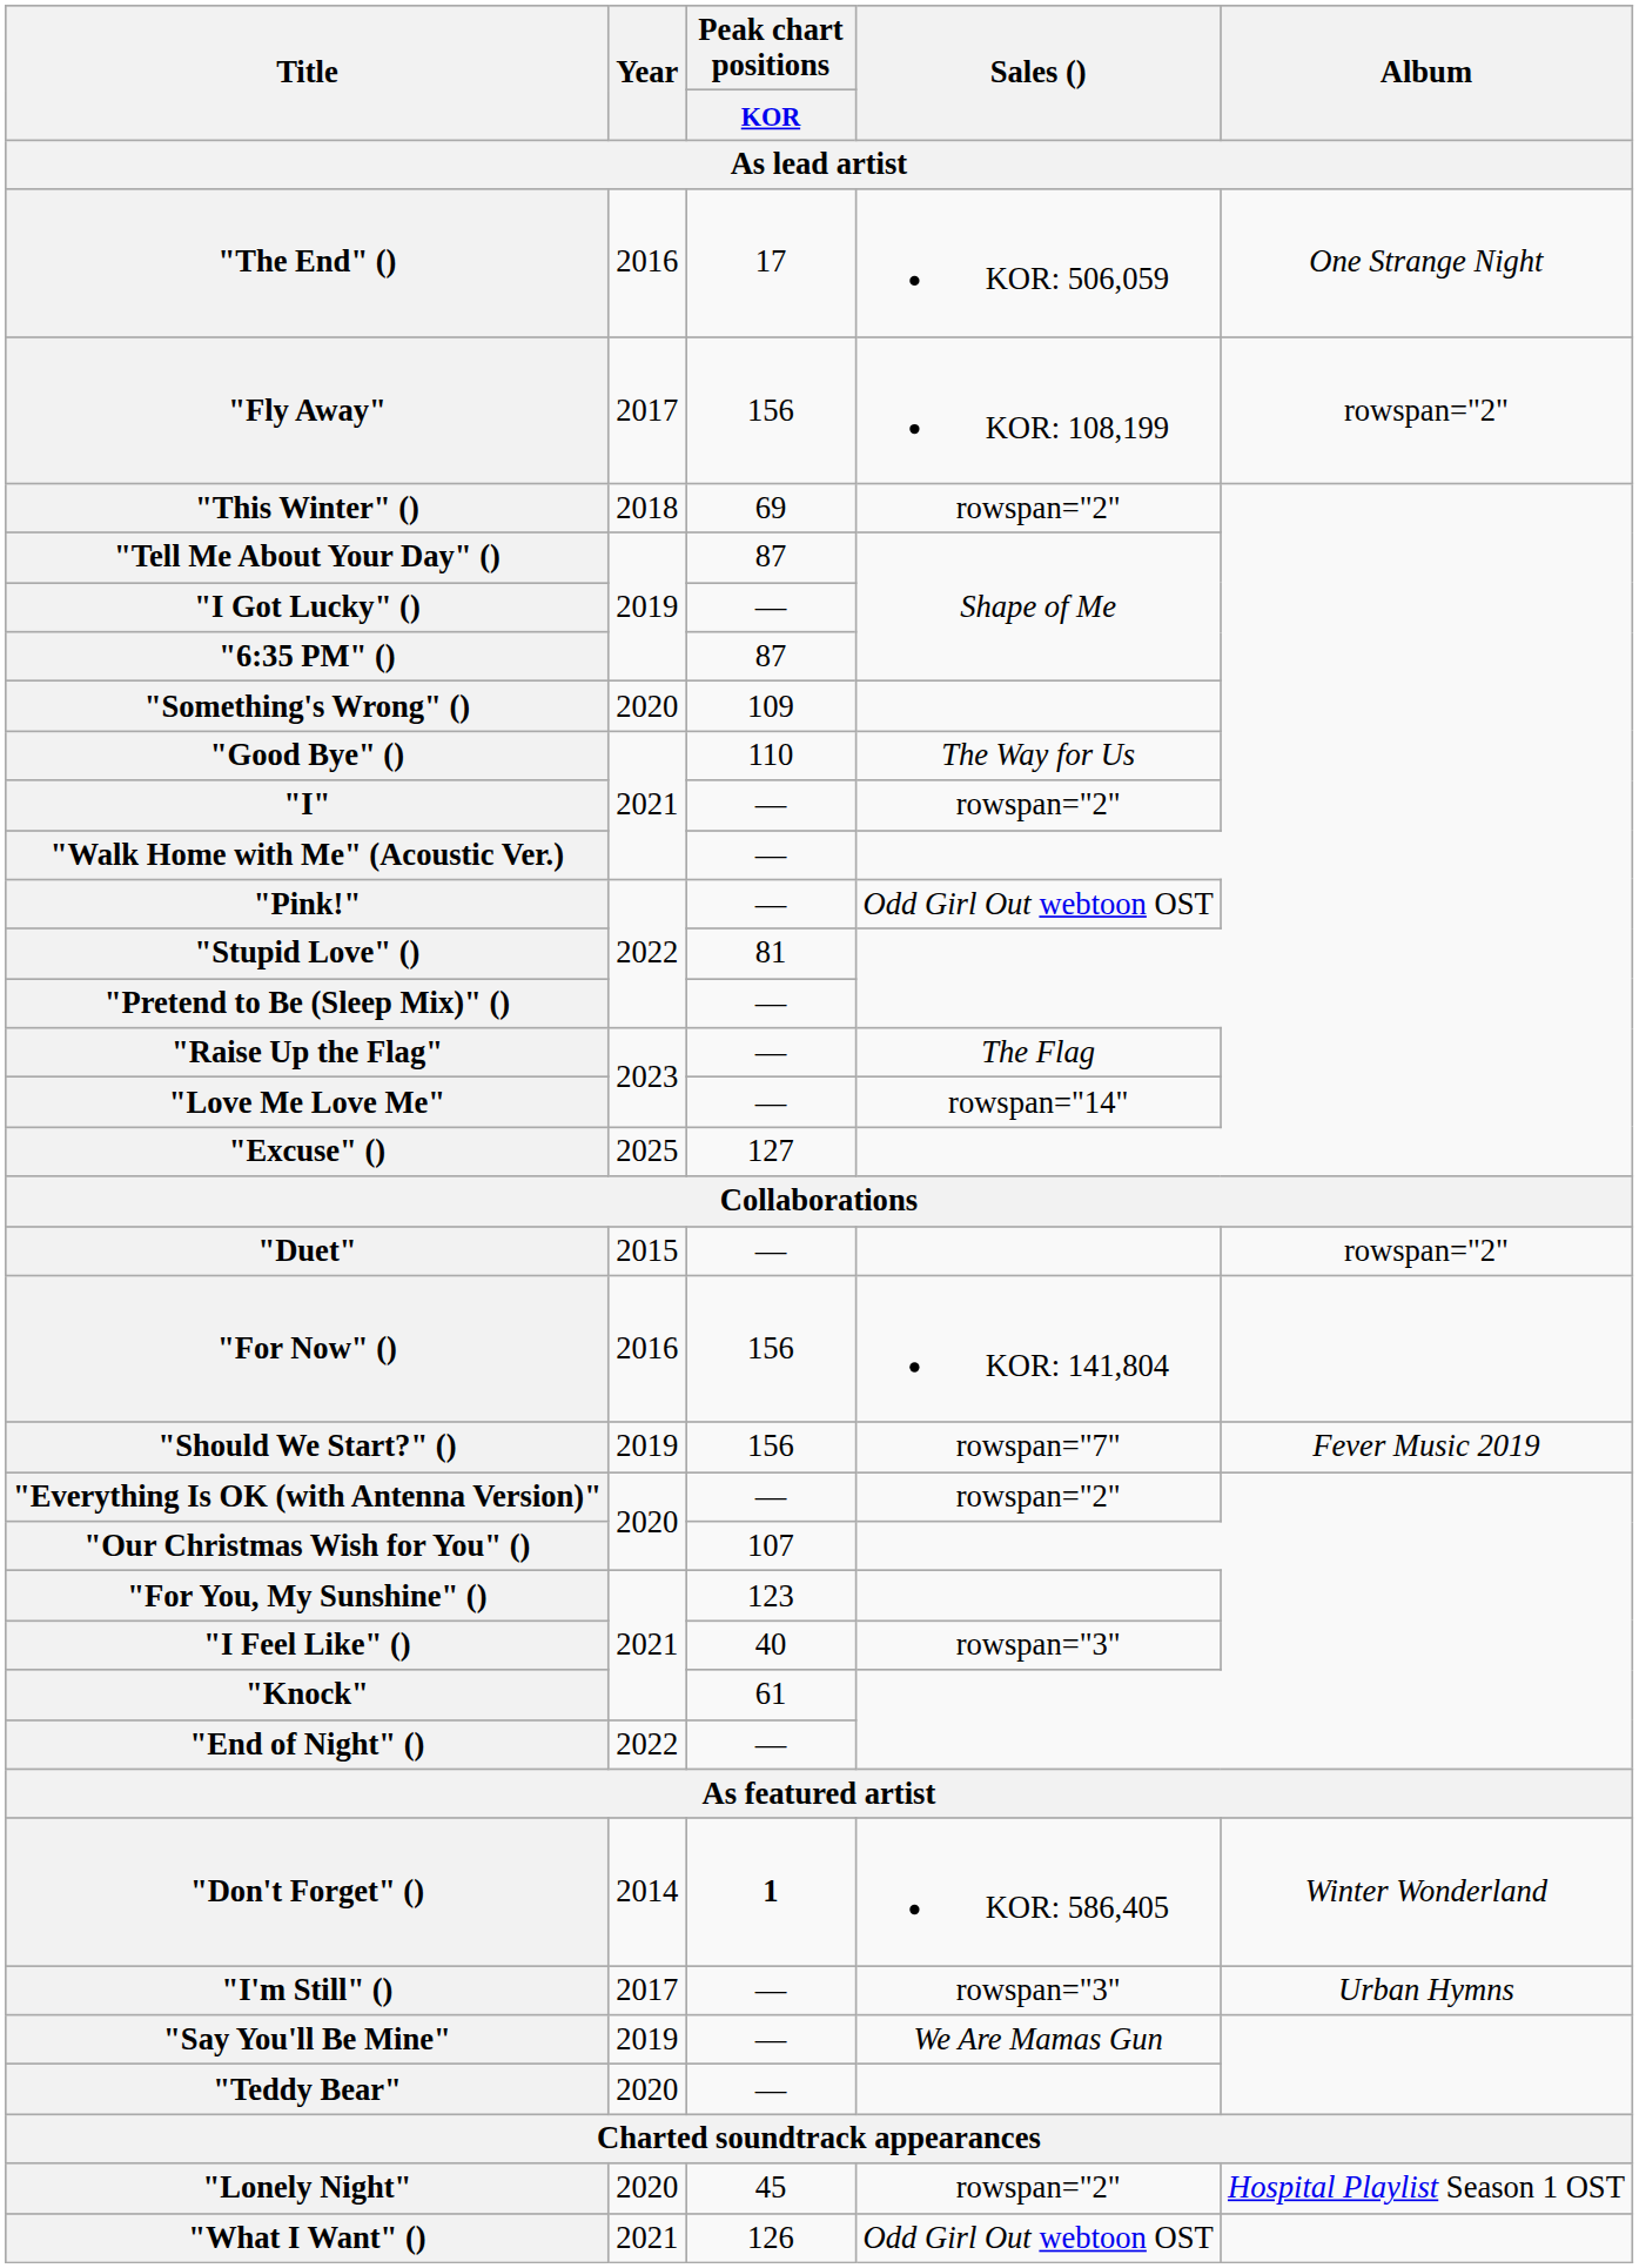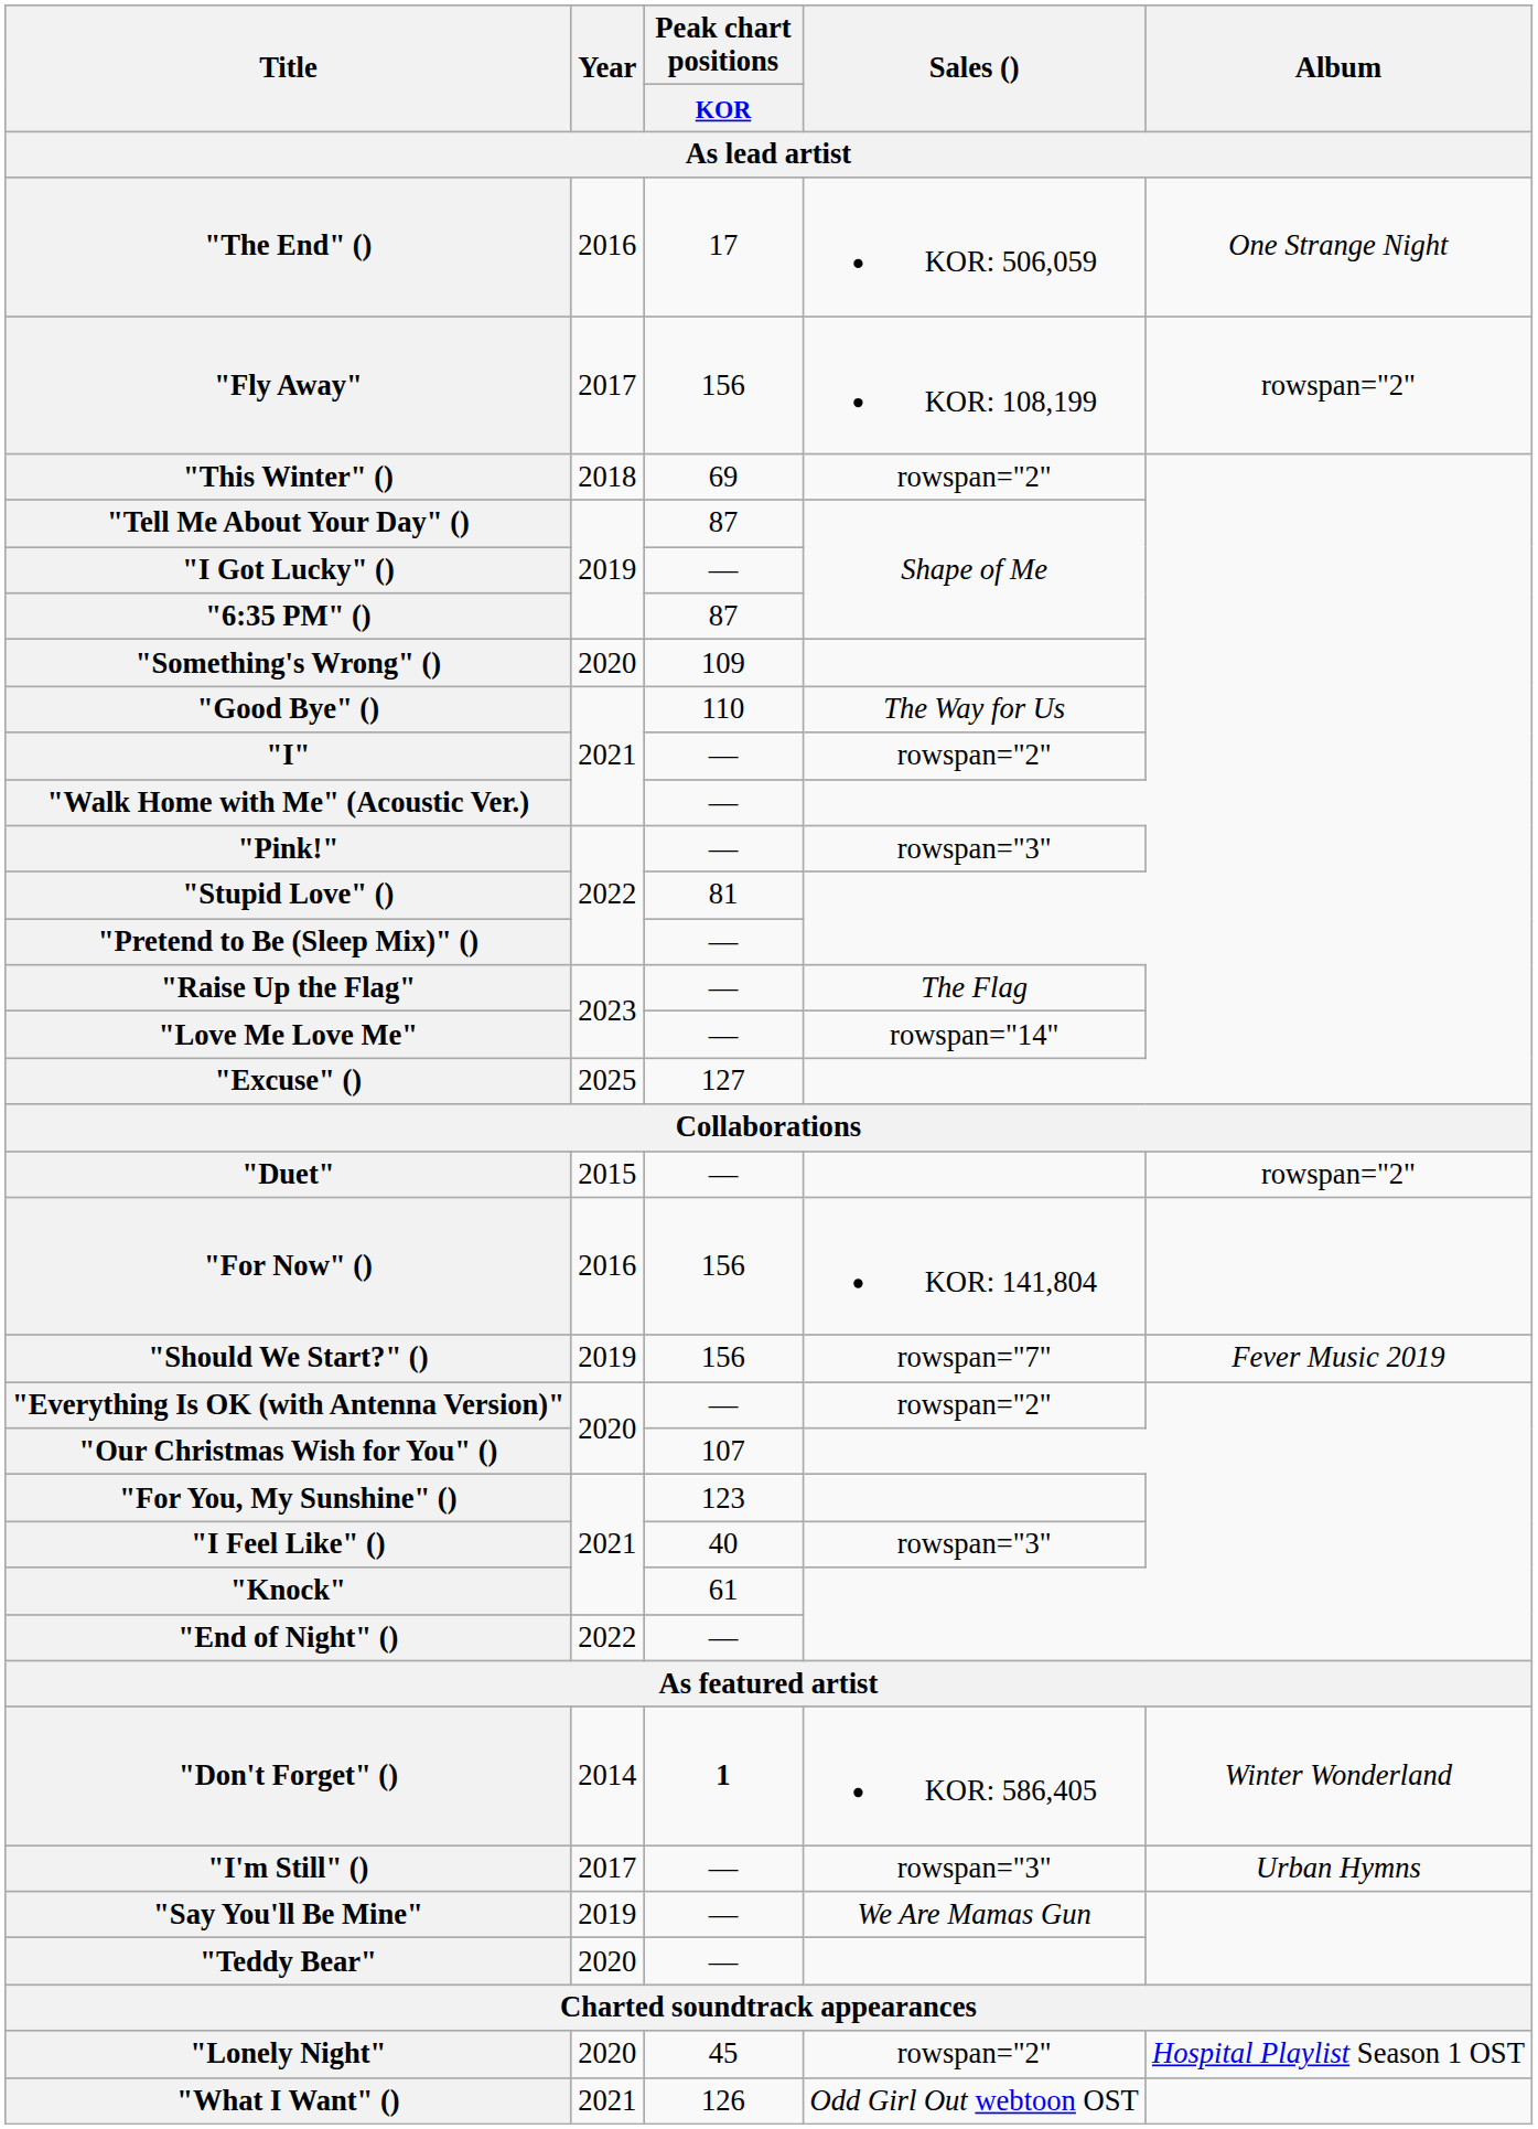"Pink!" | Sales (): Odd Girl Out webtoon OST -> rowspan="3"
